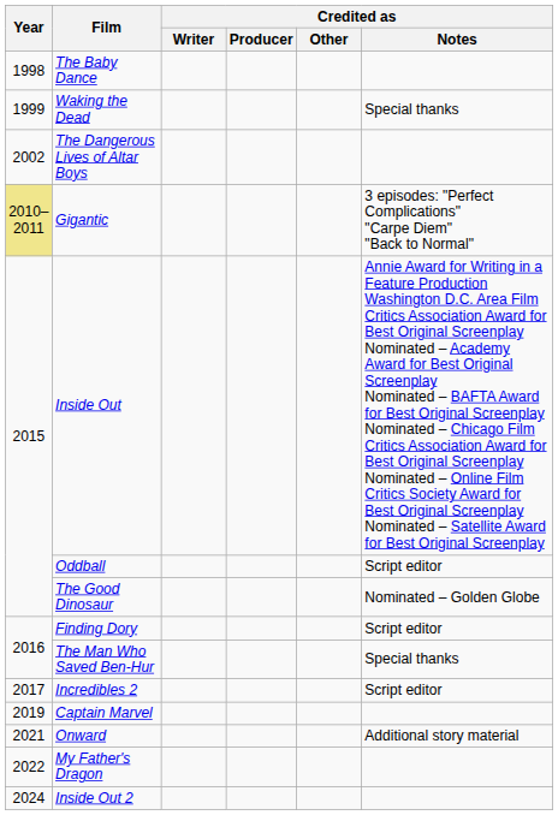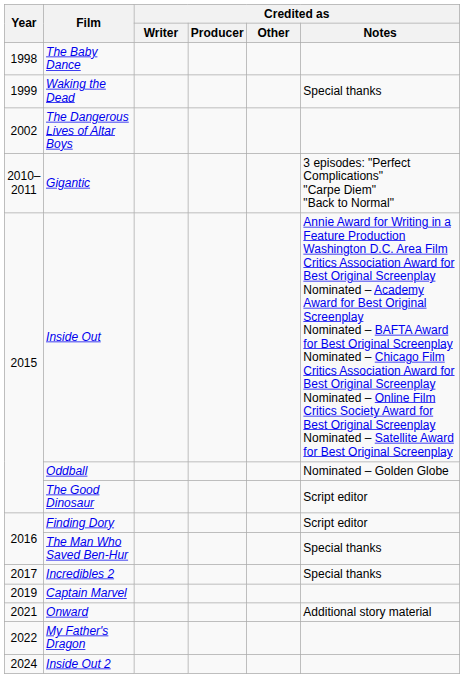Gigantic | Year: khaki background -> no background
Oddball | Credited as / Notes: Script editor -> Nominated – Golden Globe
The Good Dinosaur | Credited as / Notes: Nominated – Golden Globe -> Script editor
Incredibles 2 | Credited as / Notes: Script editor -> Special thanks
